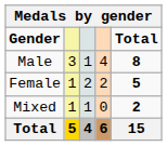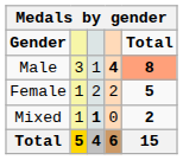Male | column 4: normal -> bold
Male | Total: no background -> lightsalmon background
Mixed | column 3: normal -> bold
